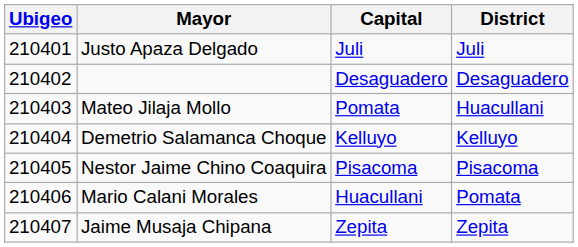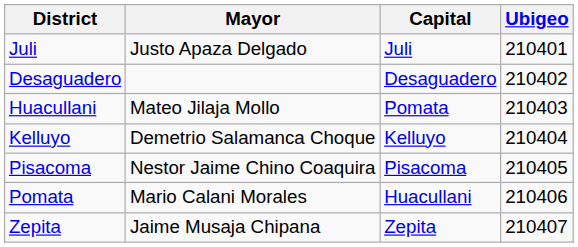columns swapped: District <-> Ubigeo
